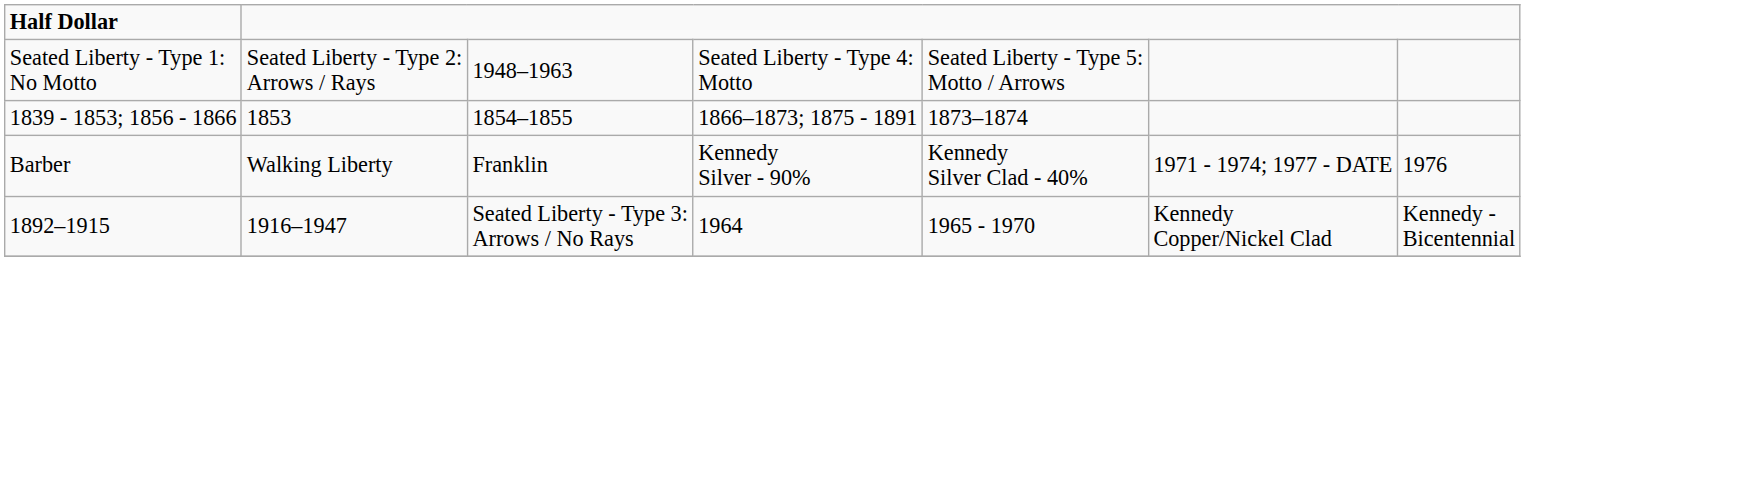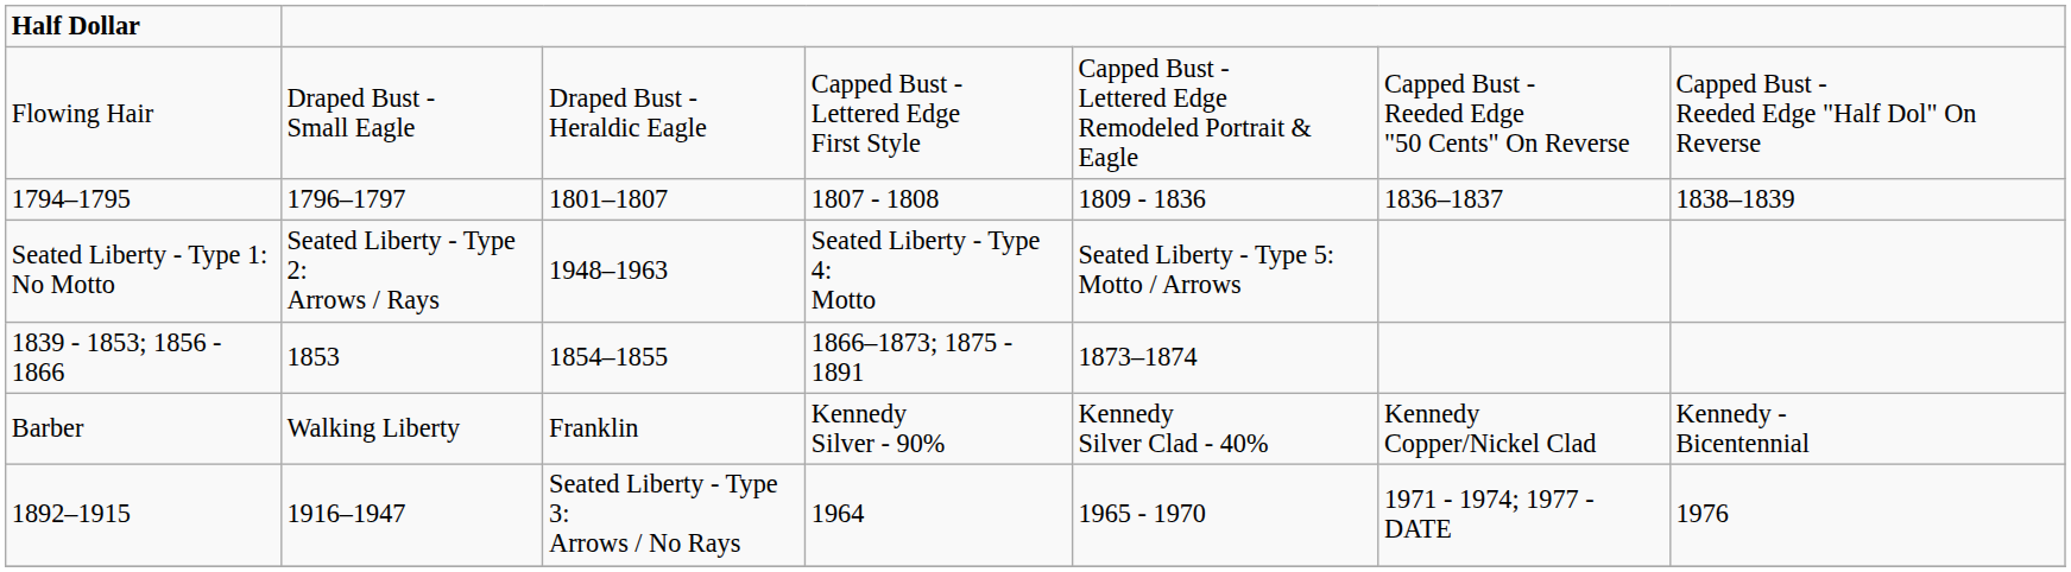+ row: Flowing Hair | Draped Bust - Small Eagle | Draped Bust - Heraldic Eagle | Capped Bust - Lettered Edge First Style | Capped Bust - Lettered Edge Remodeled Portrait & Eagle | Capped Bust - Reeded Edge "50 Cents" On Reverse | Capped Bust - Reeded Edge "Half Dol" On Reverse
+ row: 1794–1795 | 1796–1797 | 1801–1807 | 1807 - 1808 | 1809 - 1836 | 1836–1837 | 1838–1839
Barber | column 6: 1971 - 1974; 1977 - DATE -> Kennedy Copper/Nickel Clad
Barber | column 7: 1976 -> Kennedy - Bicentennial
1892–1915 | column 6: Kennedy Copper/Nickel Clad -> 1971 - 1974; 1977 - DATE
1892–1915 | column 7: Kennedy - Bicentennial -> 1976
